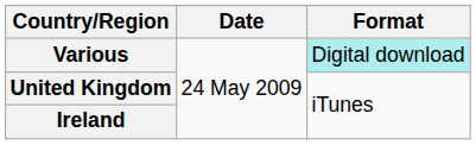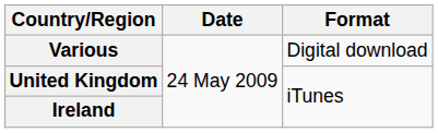Various | Format: paleturquoise background -> no background
